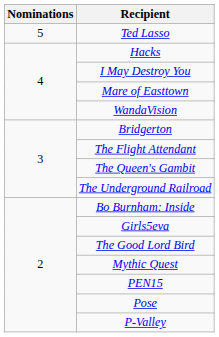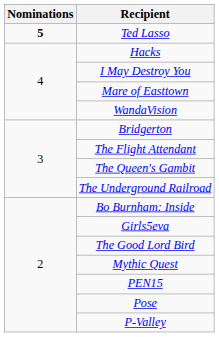Ted Lasso | Nominations: normal -> bold
